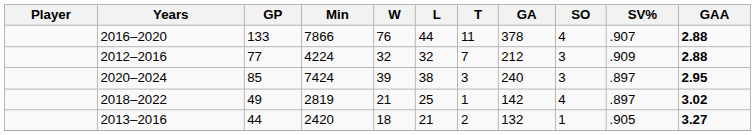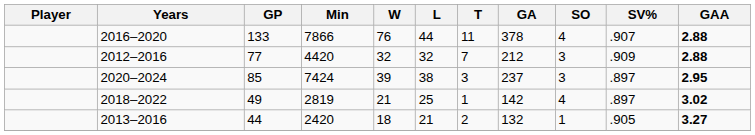2012–2016 | Min: 4224 -> 4420
2020–2024 | GA: 240 -> 237
